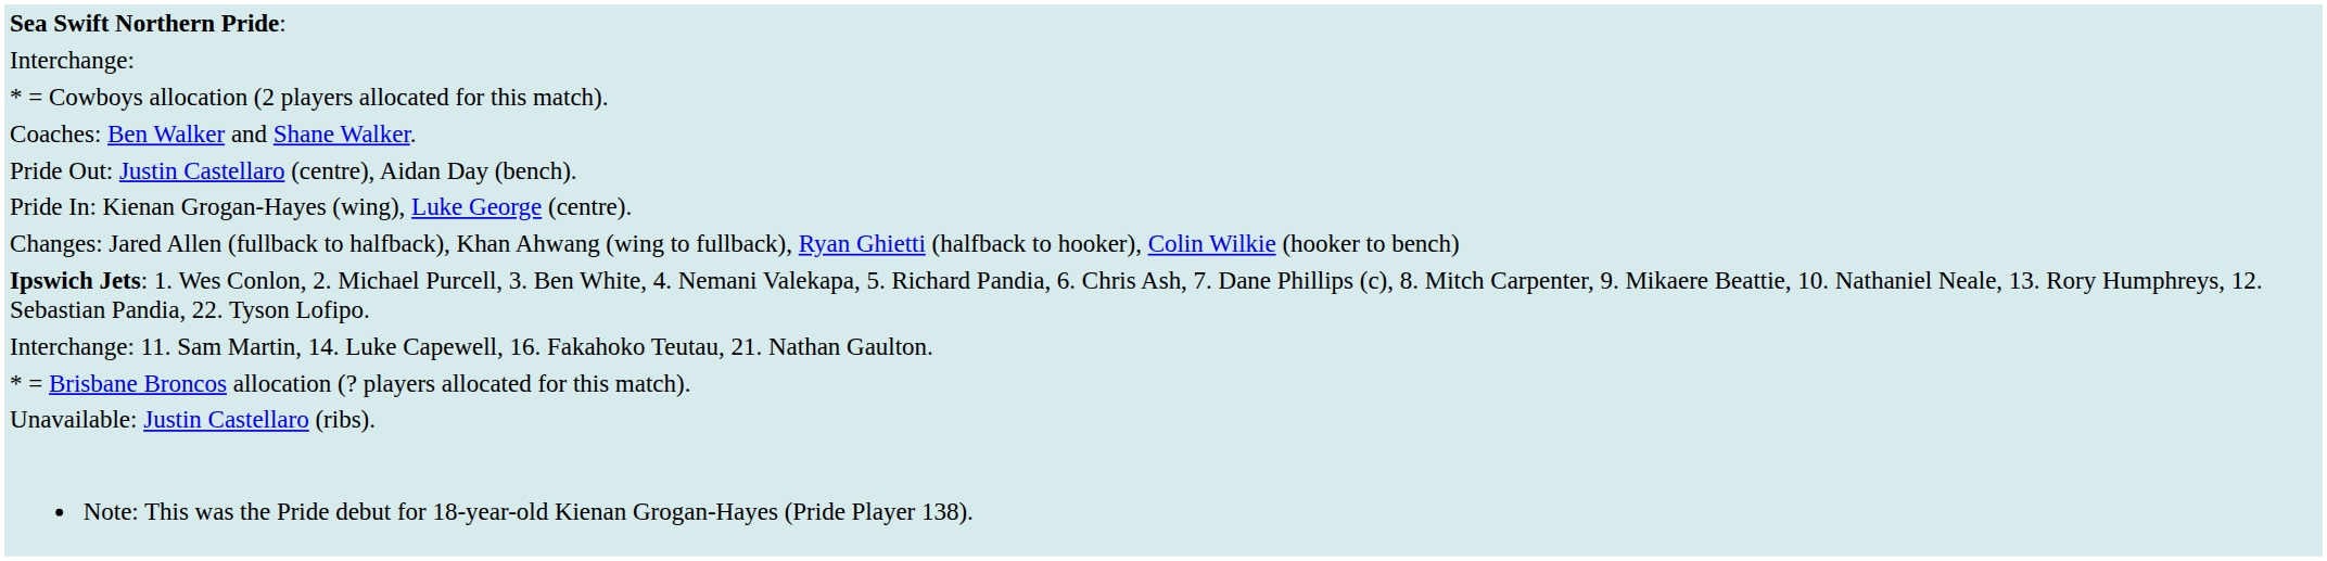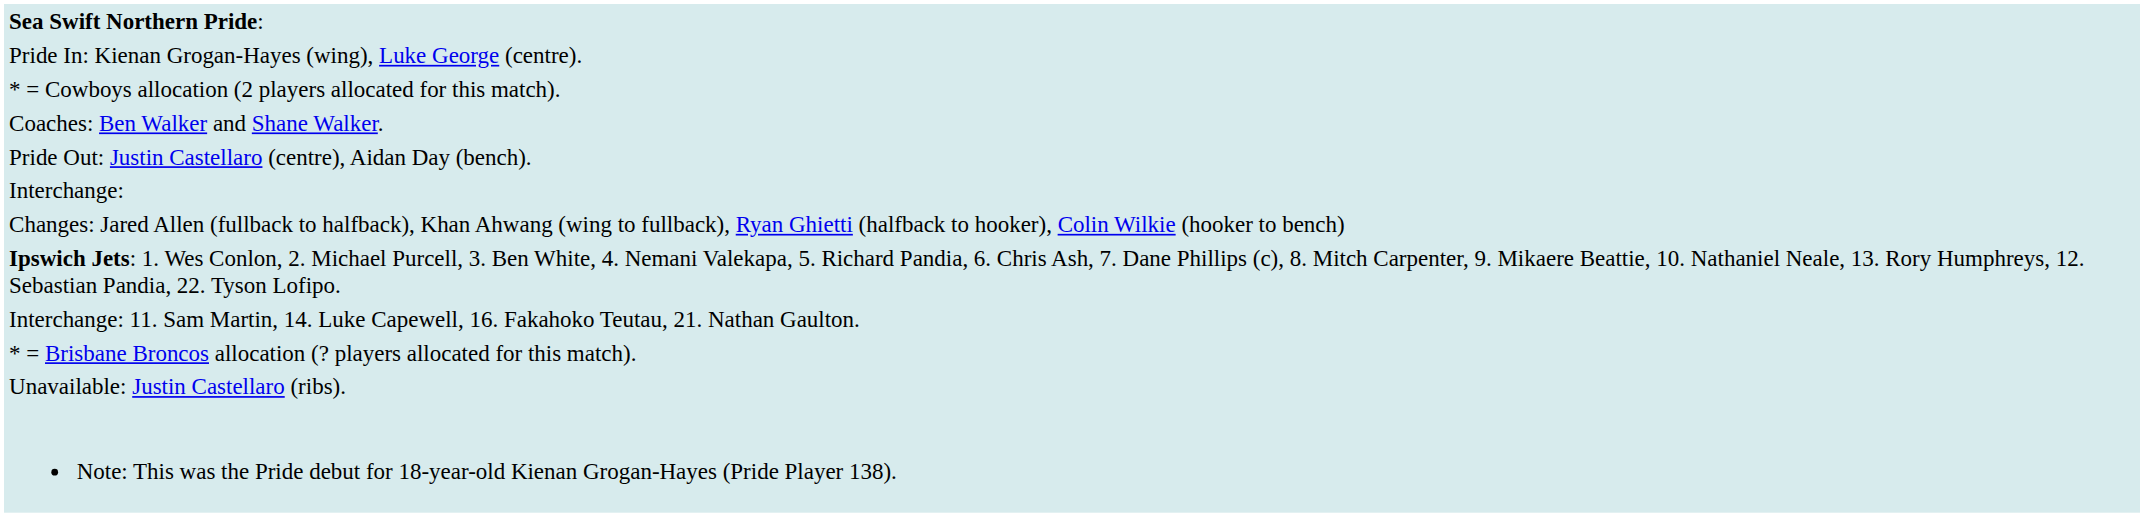row 2 | column 1: Interchange: -> Pride In: Kienan Grogan-Hayes (wing), Luke George (centre).
row 6 | column 1: Pride In: Kienan Grogan-Hayes (wing), Luke George (centre). -> Interchange:
